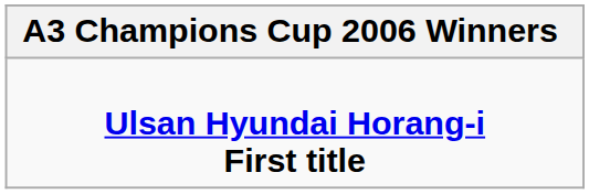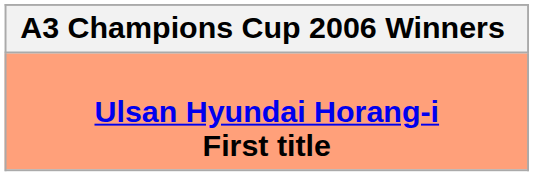row 2 | column 1: no background -> lightsalmon background
